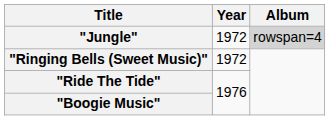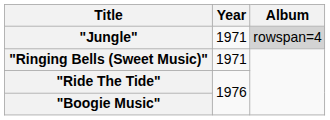"Jungle" | Year: 1972 -> 1971
"Ringing Bells (Sweet Music)" | Year: 1972 -> 1971
